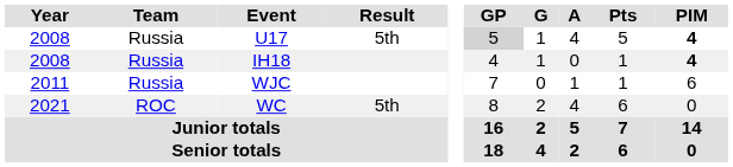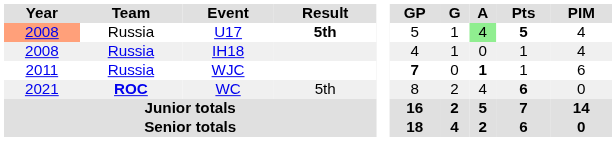U17 | Year: no background -> lightsalmon background
U17 | Result: normal -> bold
U17 | GP: lightgrey background -> no background
U17 | A: no background -> lightgreen background
U17 | Pts: normal -> bold
U17 | PIM: bold -> normal
IH18 | PIM: bold -> normal
WJC | GP: normal -> bold
WJC | A: normal -> bold
WC | Team: normal -> bold
WC | Pts: normal -> bold
